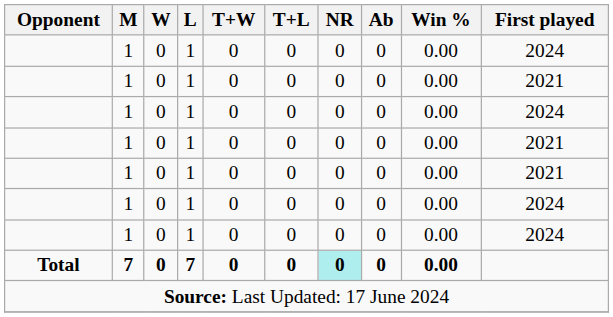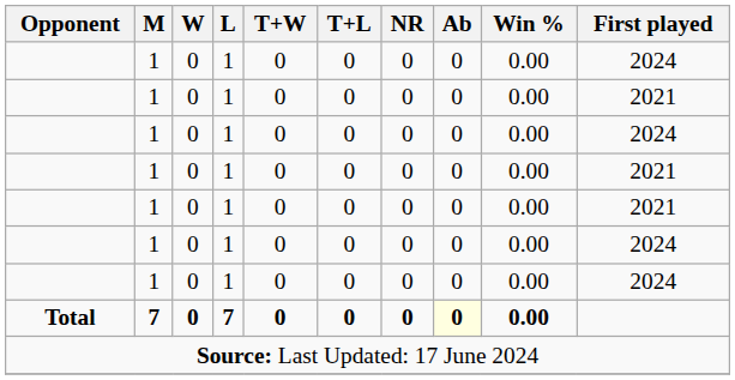Total | NR: paleturquoise background -> no background
Total | Ab: no background -> lightyellow background
